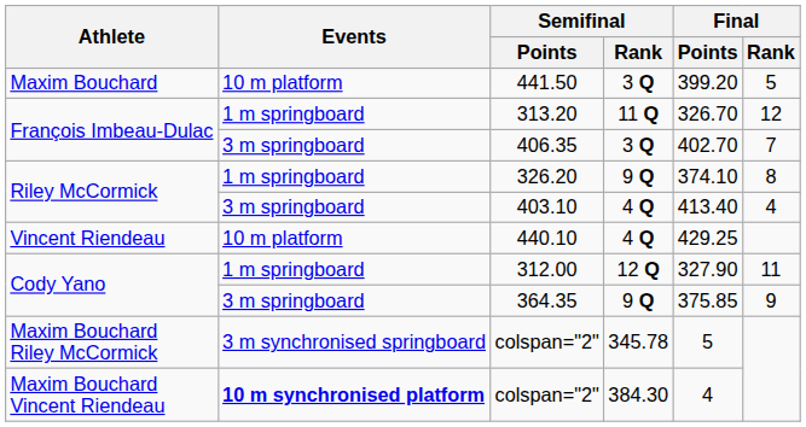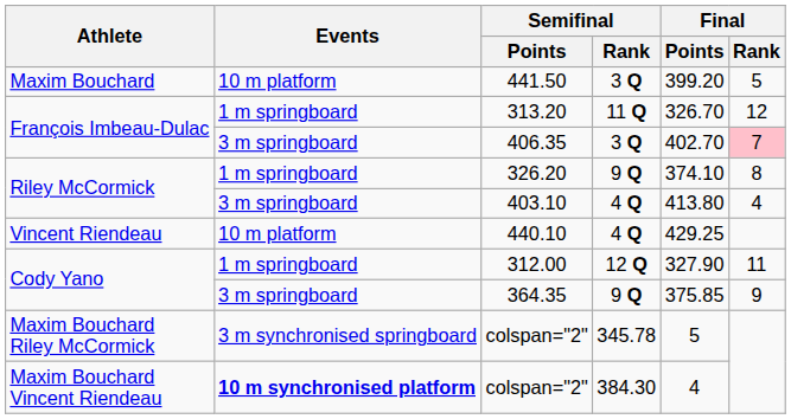406.35 | Final / Rank: no background -> pink background
403.10 | Final / Points: 413.40 -> 413.80
